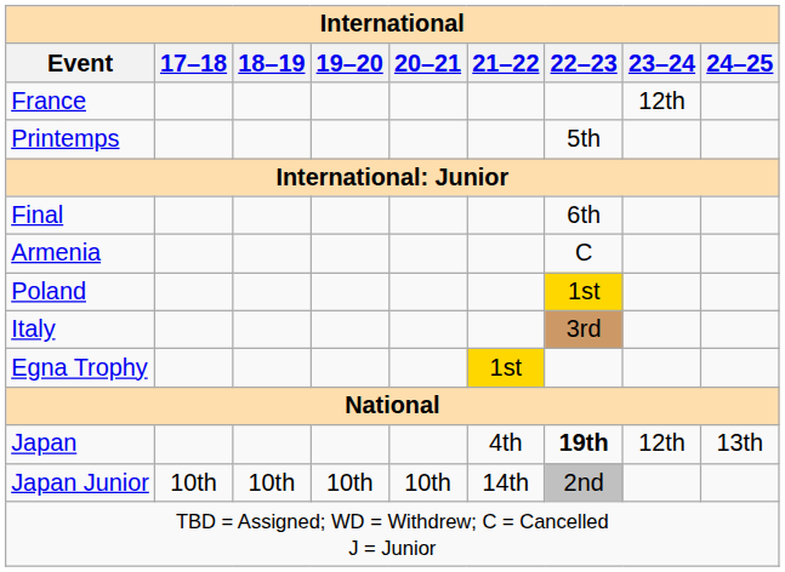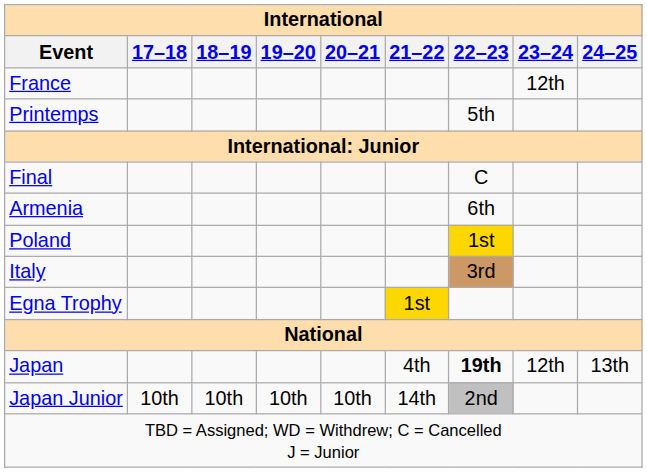Final | 22–23: 6th -> C
Armenia | 22–23: C -> 6th
